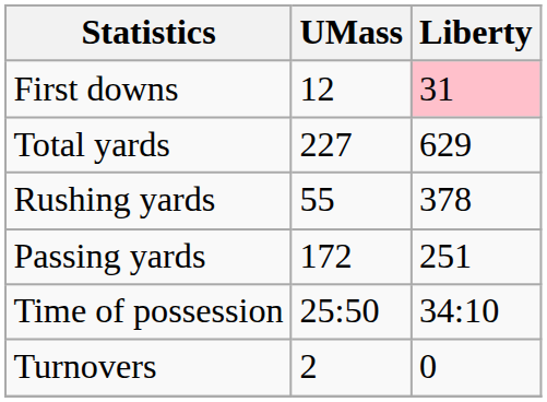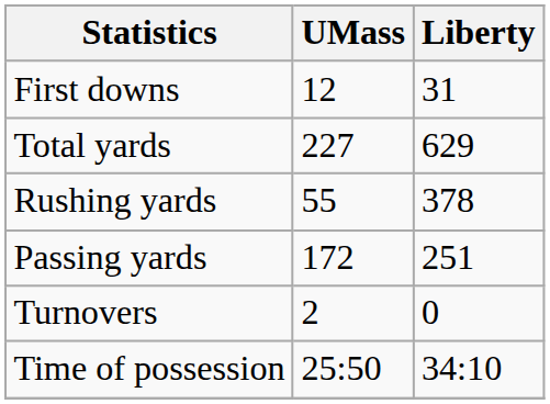First downs | Liberty: pink background -> no background
rows swapped: Turnovers <-> Time of possession
